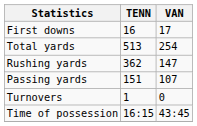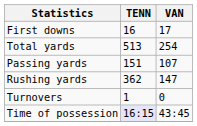rows swapped: Rushing yards <-> Passing yards
Time of possession | TENN: no background -> lavender background
